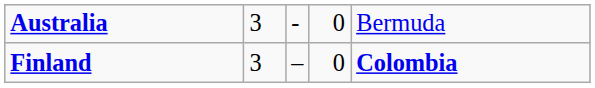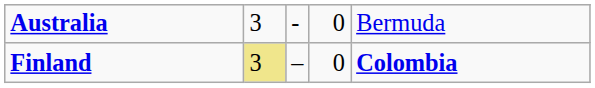Finland | column 2: no background -> khaki background
